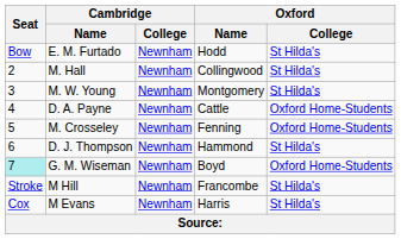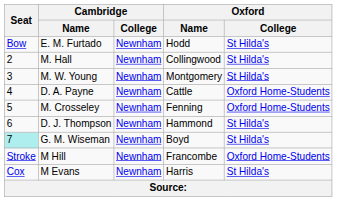G. M. Wiseman | Oxford / College: Oxford Home-Students -> St Hilda's
M Hill | Oxford / College: St Hilda's -> Oxford Home-Students
